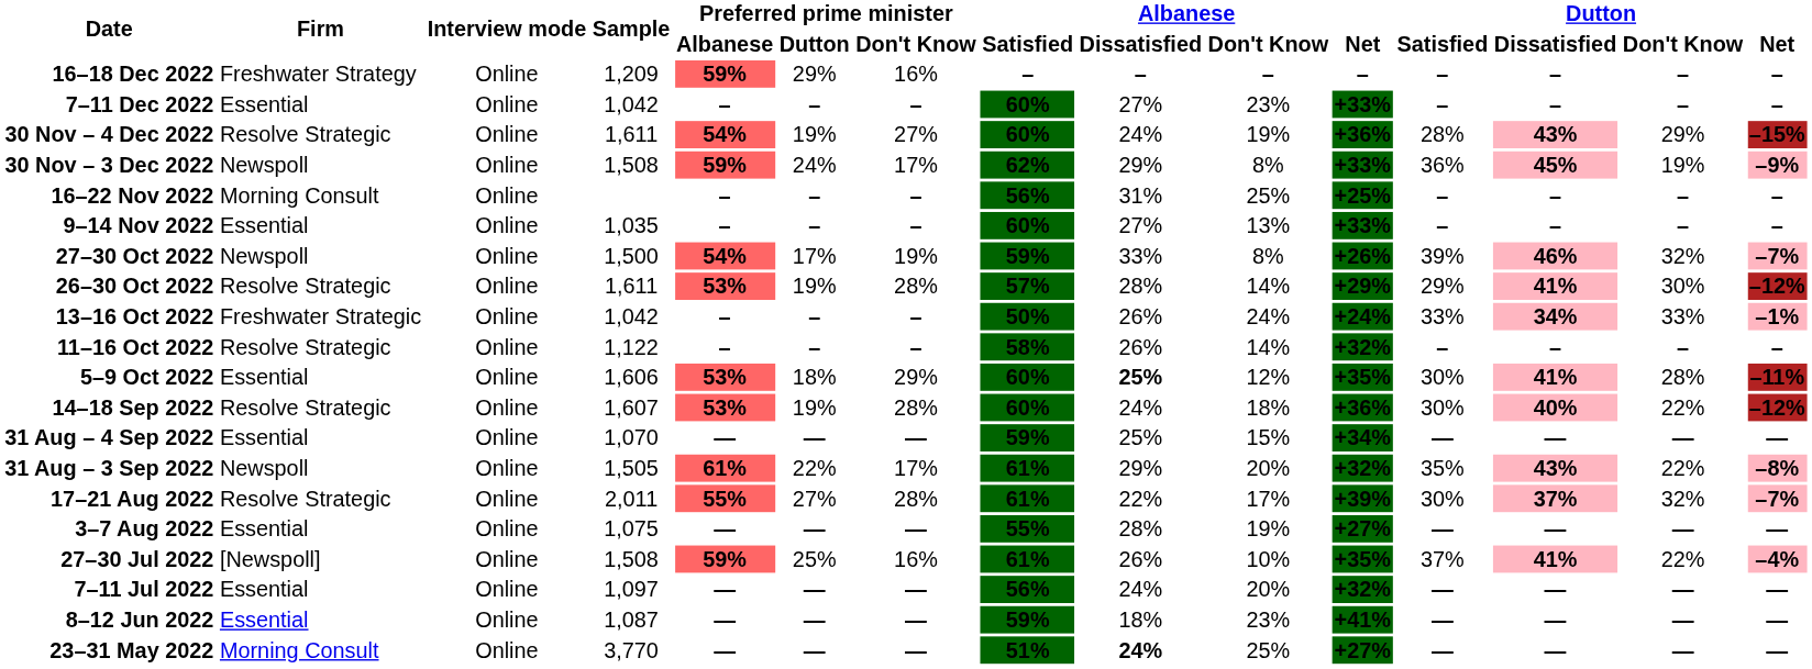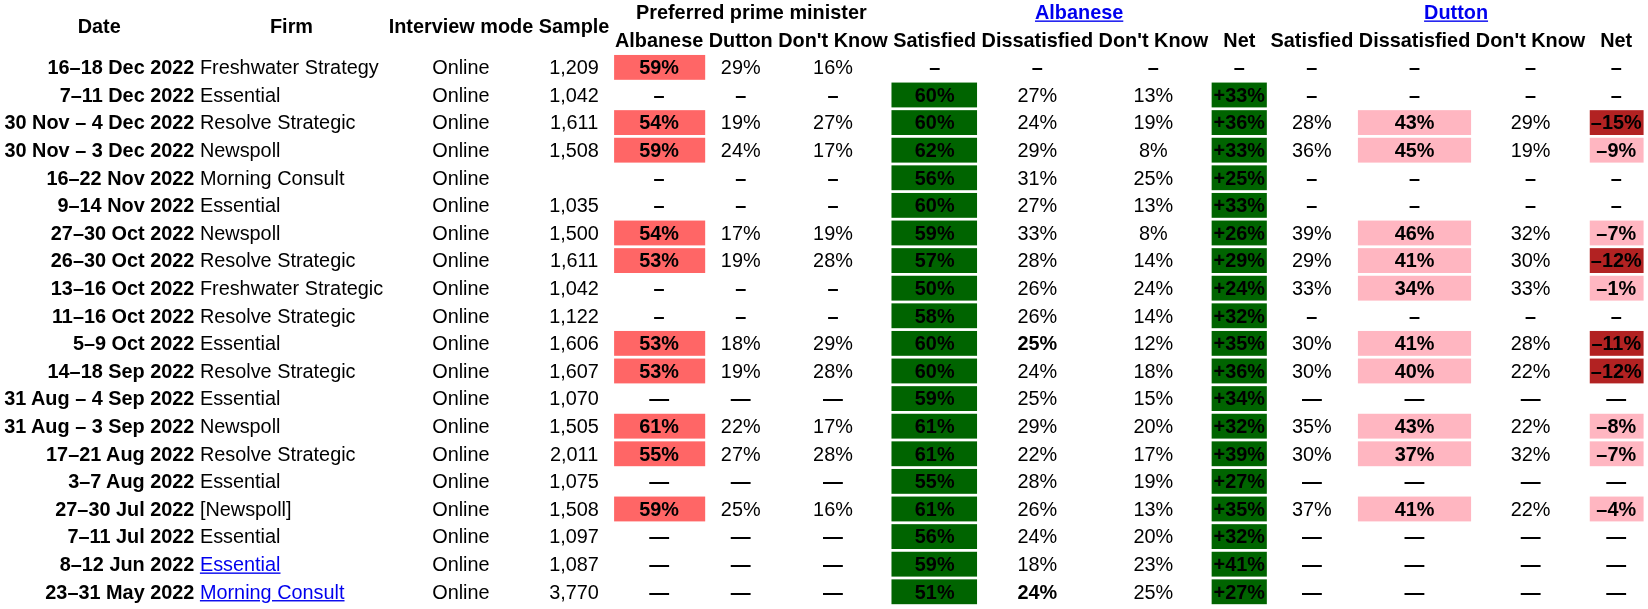7–11 Dec 2022 | Albanese / Don't Know: 23% -> 13%
27–30 Jul 2022 | Albanese / Don't Know: 10% -> 13%
